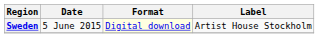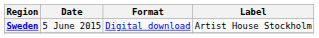Sweden | Format: lightyellow background -> no background
